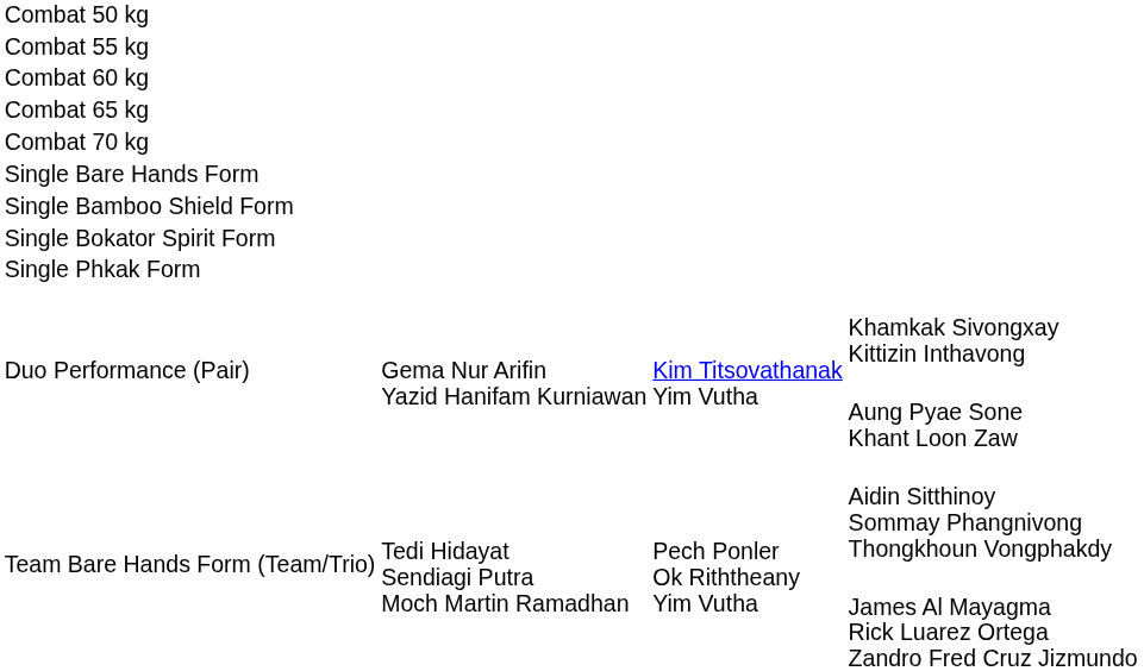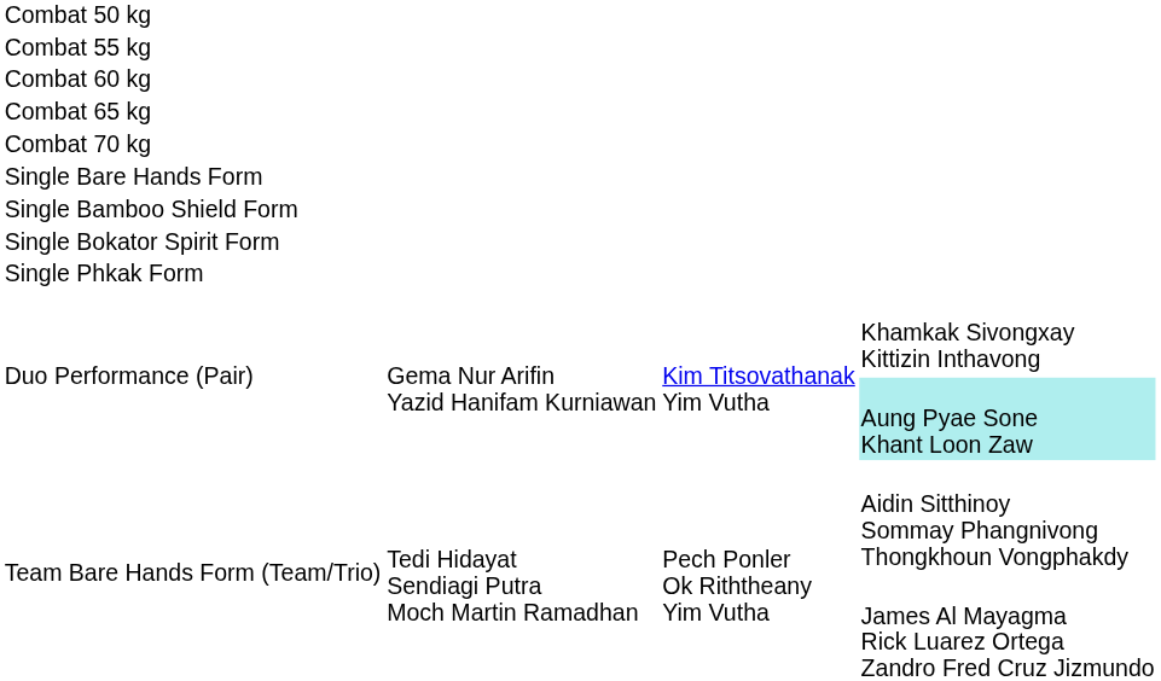Duo Performance (Pair) / Aung Pyae Sone Khant Loon Zaw | column 4: no background -> paleturquoise background
